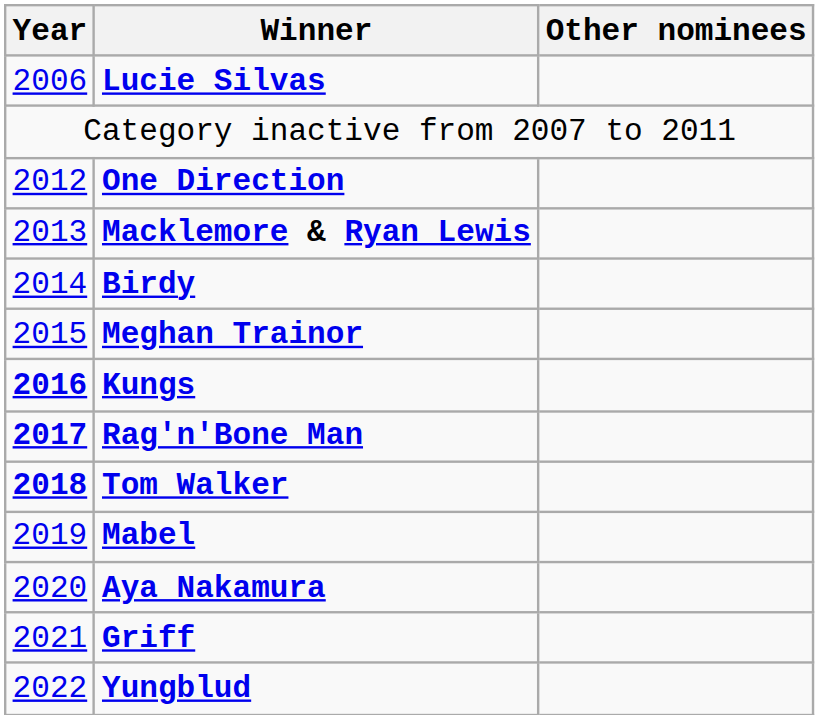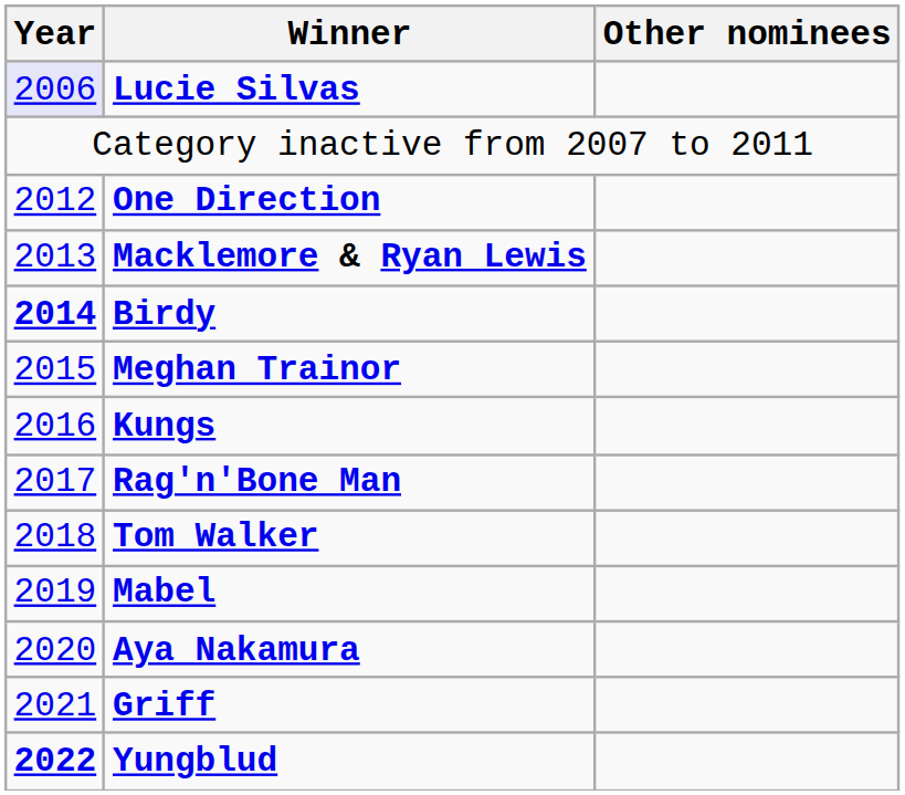Lucie Silvas | Year: no background -> lavender background
Birdy | Year: normal -> bold
Kungs | Year: bold -> normal
Rag'n'Bone Man | Year: bold -> normal
Tom Walker | Year: bold -> normal
Yungblud | Year: normal -> bold
